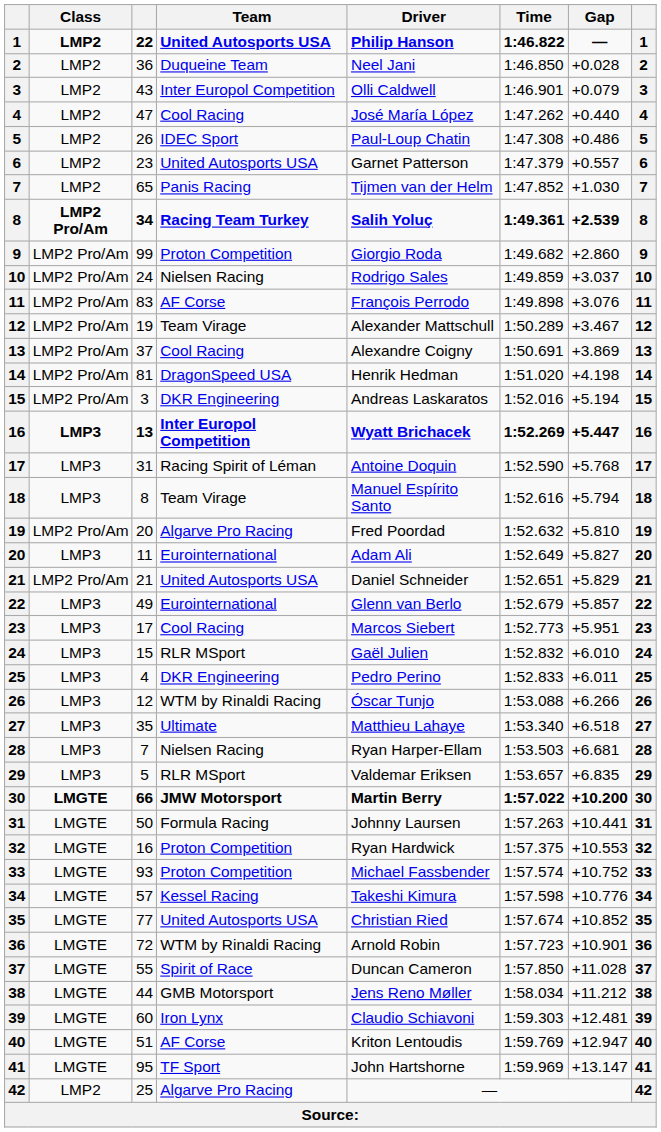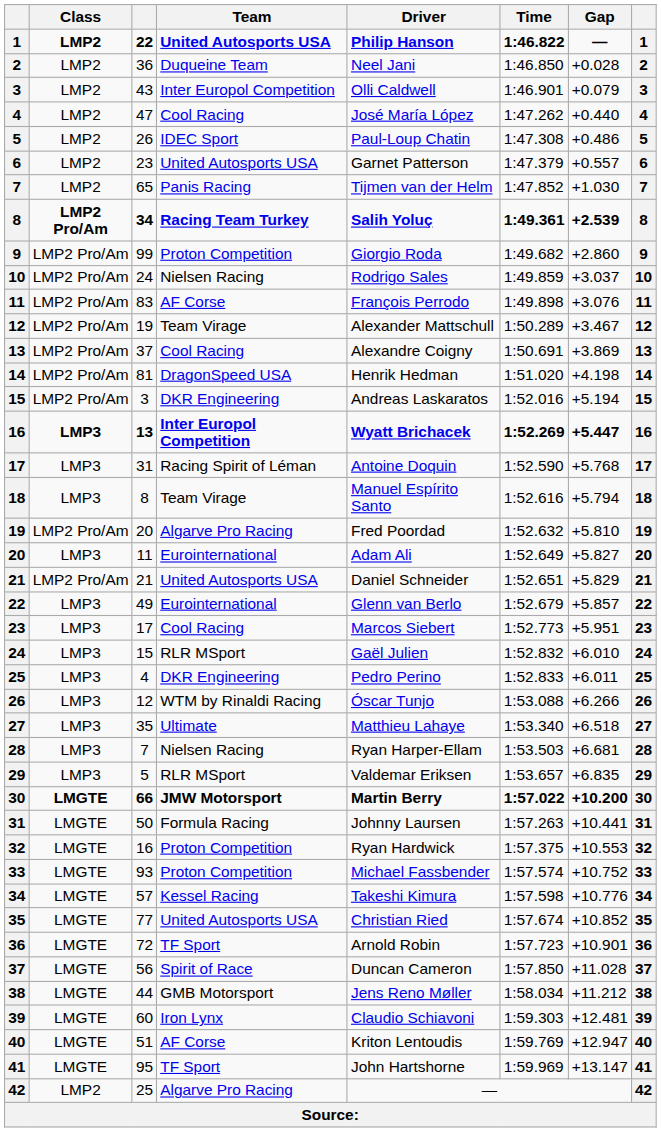row 37 | Team: WTM by Rinaldi Racing -> TF Sport
row 38 | column 3: 55 -> 56
